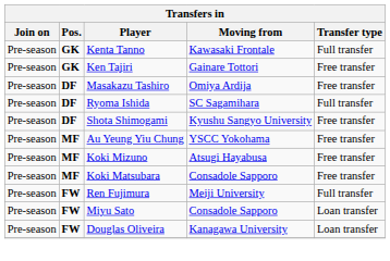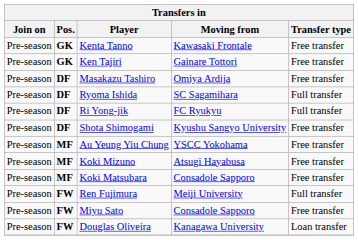Kenta Tanno | Transfer type: Full transfer -> Free transfer
+ row: Pre-season | DF | Ri Yong-jik | FC Ryukyu | Full transfer
Miyu Sato | Transfer type: Loan transfer -> Free transfer
